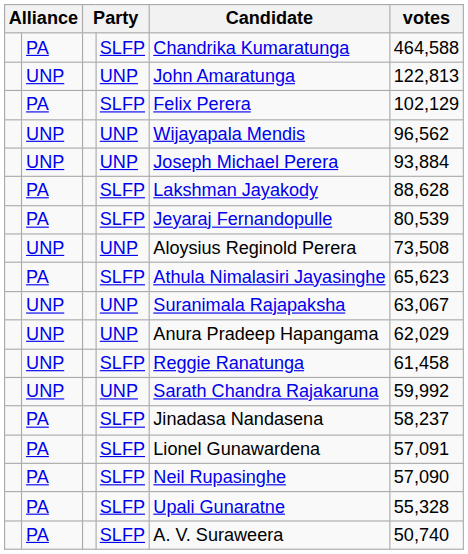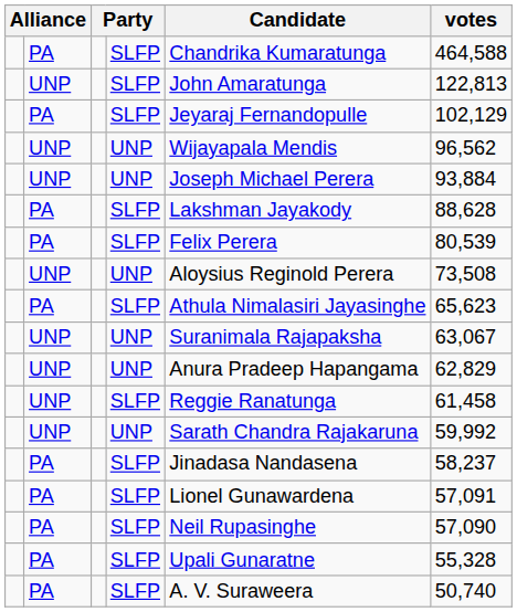row 3 | column 4: UNP -> SLFP
row 4 | Candidate: Felix Perera -> Jeyaraj Fernandopulle
row 8 | Candidate: Jeyaraj Fernandopulle -> Felix Perera
row 12 | votes: 62,029 -> 62,829
